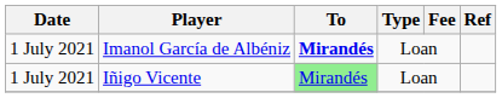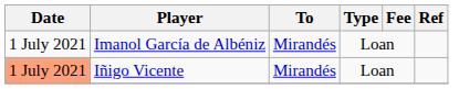Imanol García de Albéniz | To: bold -> normal
Iñigo Vicente | Date: no background -> lightsalmon background
Iñigo Vicente | To: lightgreen background -> no background
